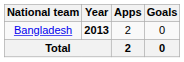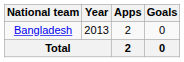Bangladesh | Year: bold -> normal
